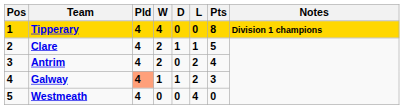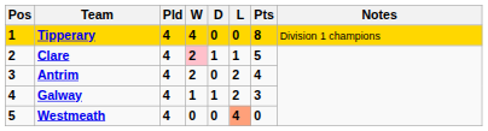Tipperary | Notes: bold -> normal
Clare | W: no background -> pink background
Galway | Pld: lightsalmon background -> no background
Westmeath | L: no background -> lightsalmon background
